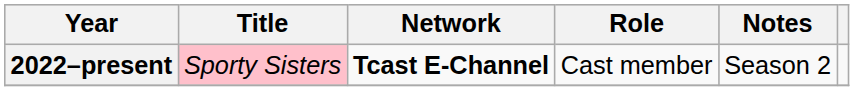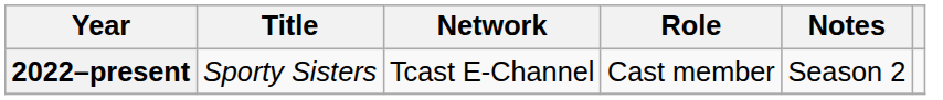2022–present | Title: pink background -> no background
2022–present | Network: bold -> normal
